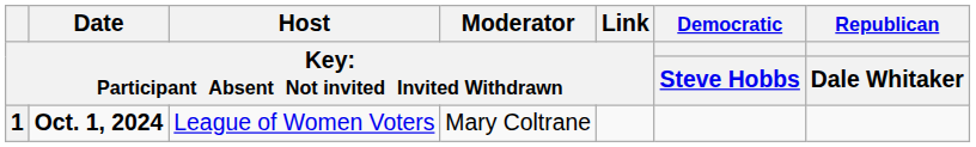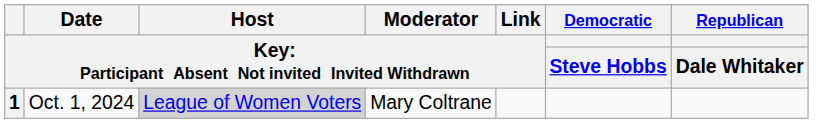1 | column 2: bold -> normal
1 | column 3: no background -> lightgrey background
